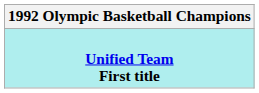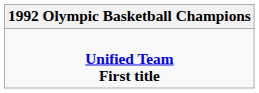row 2 | column 1: paleturquoise background -> no background
